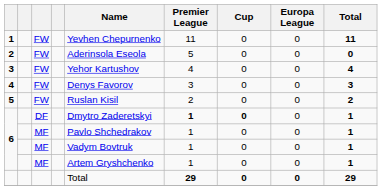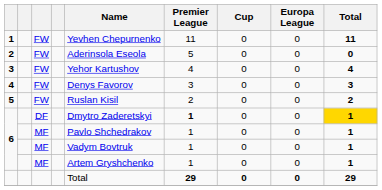6 / DF | Cup: bold -> normal
6 / DF | Total: no background -> gold background
